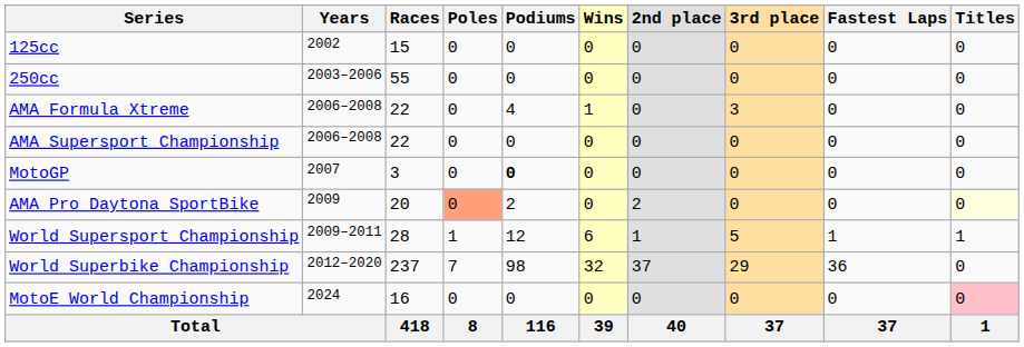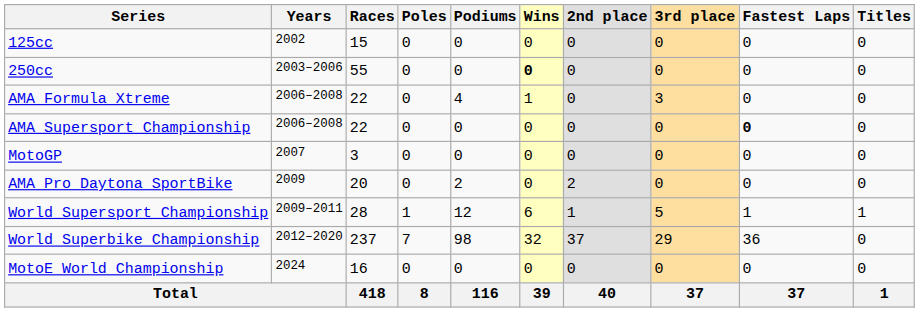250cc | Wins: normal -> bold
AMA Supersport Championship | Fastest Laps: normal -> bold
MotoGP | Podiums: bold -> normal
AMA Pro Daytona SportBike | Poles: lightsalmon background -> no background
AMA Pro Daytona SportBike | Titles: lightyellow background -> no background
MotoE World Championship | Titles: pink background -> no background
